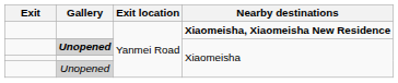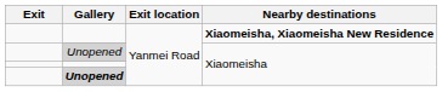row 3 | Gallery: bold -> normal
row 5 | Gallery: normal -> bold
